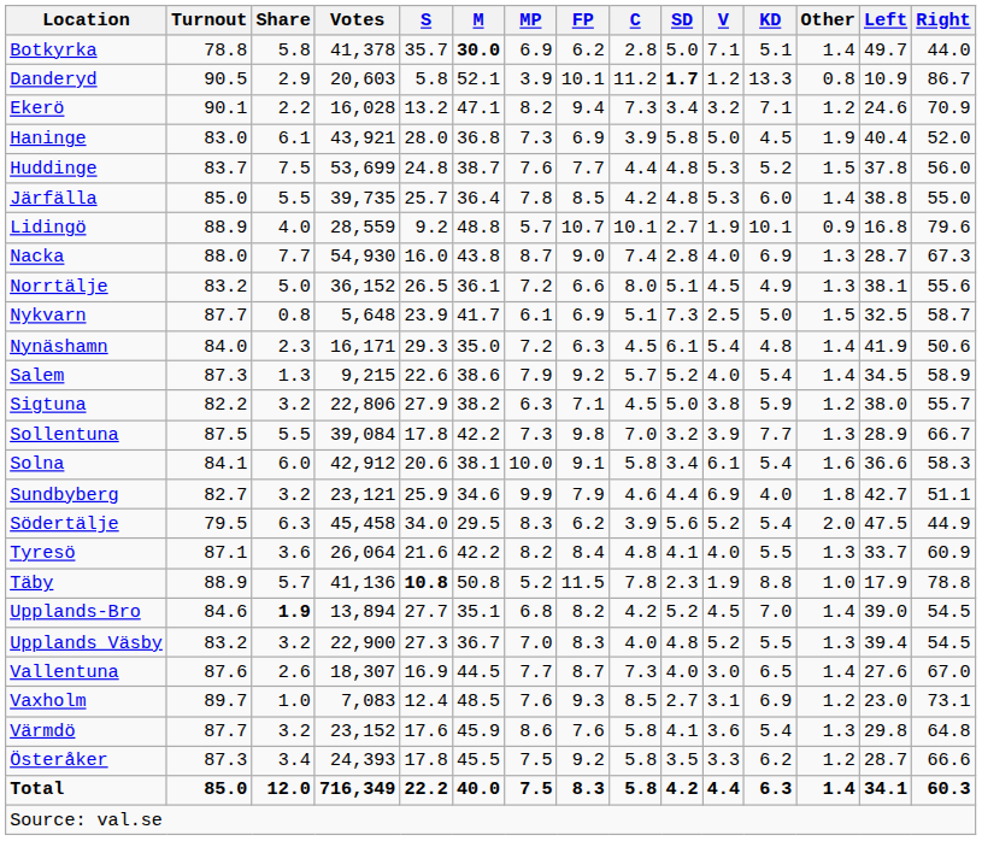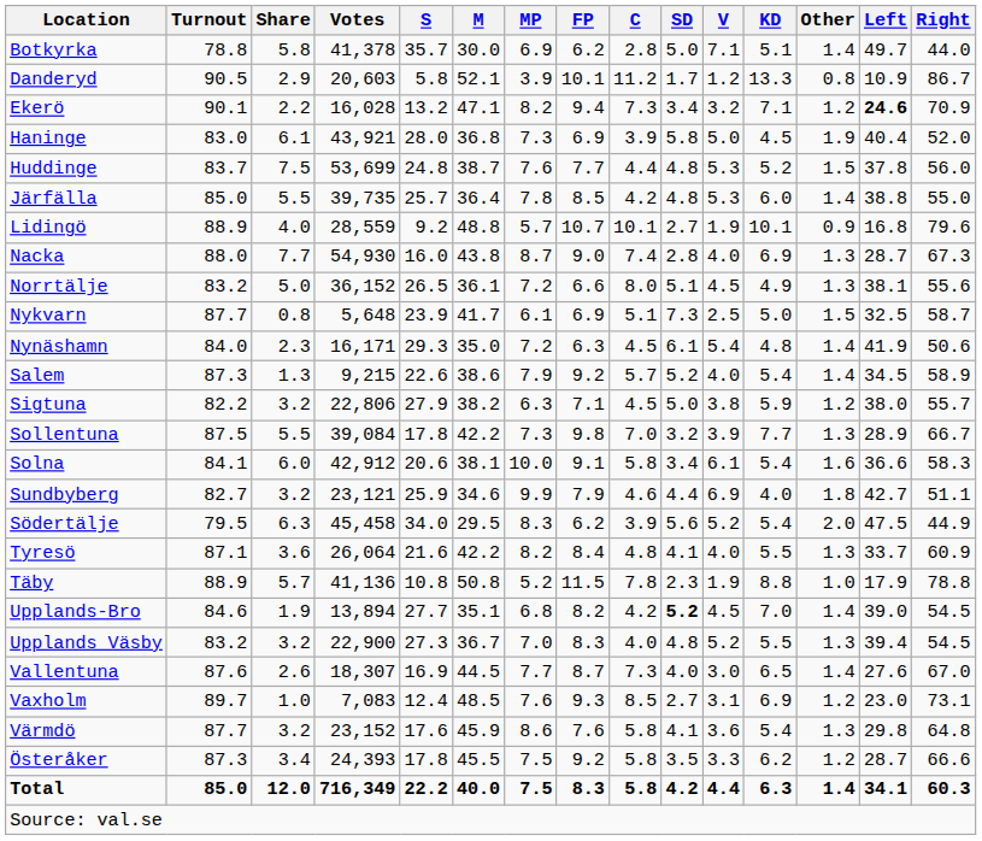Botkyrka | M: bold -> normal
Danderyd | SD: bold -> normal
Ekerö | Left: normal -> bold
Täby | S: bold -> normal
Upplands-Bro | Share: bold -> normal
Upplands-Bro | SD: normal -> bold
